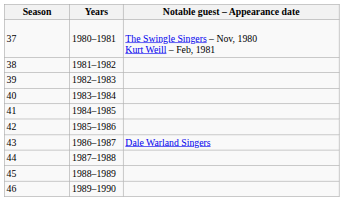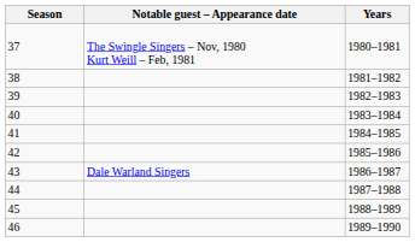columns swapped: Years <-> Notable guest – Appearance date
